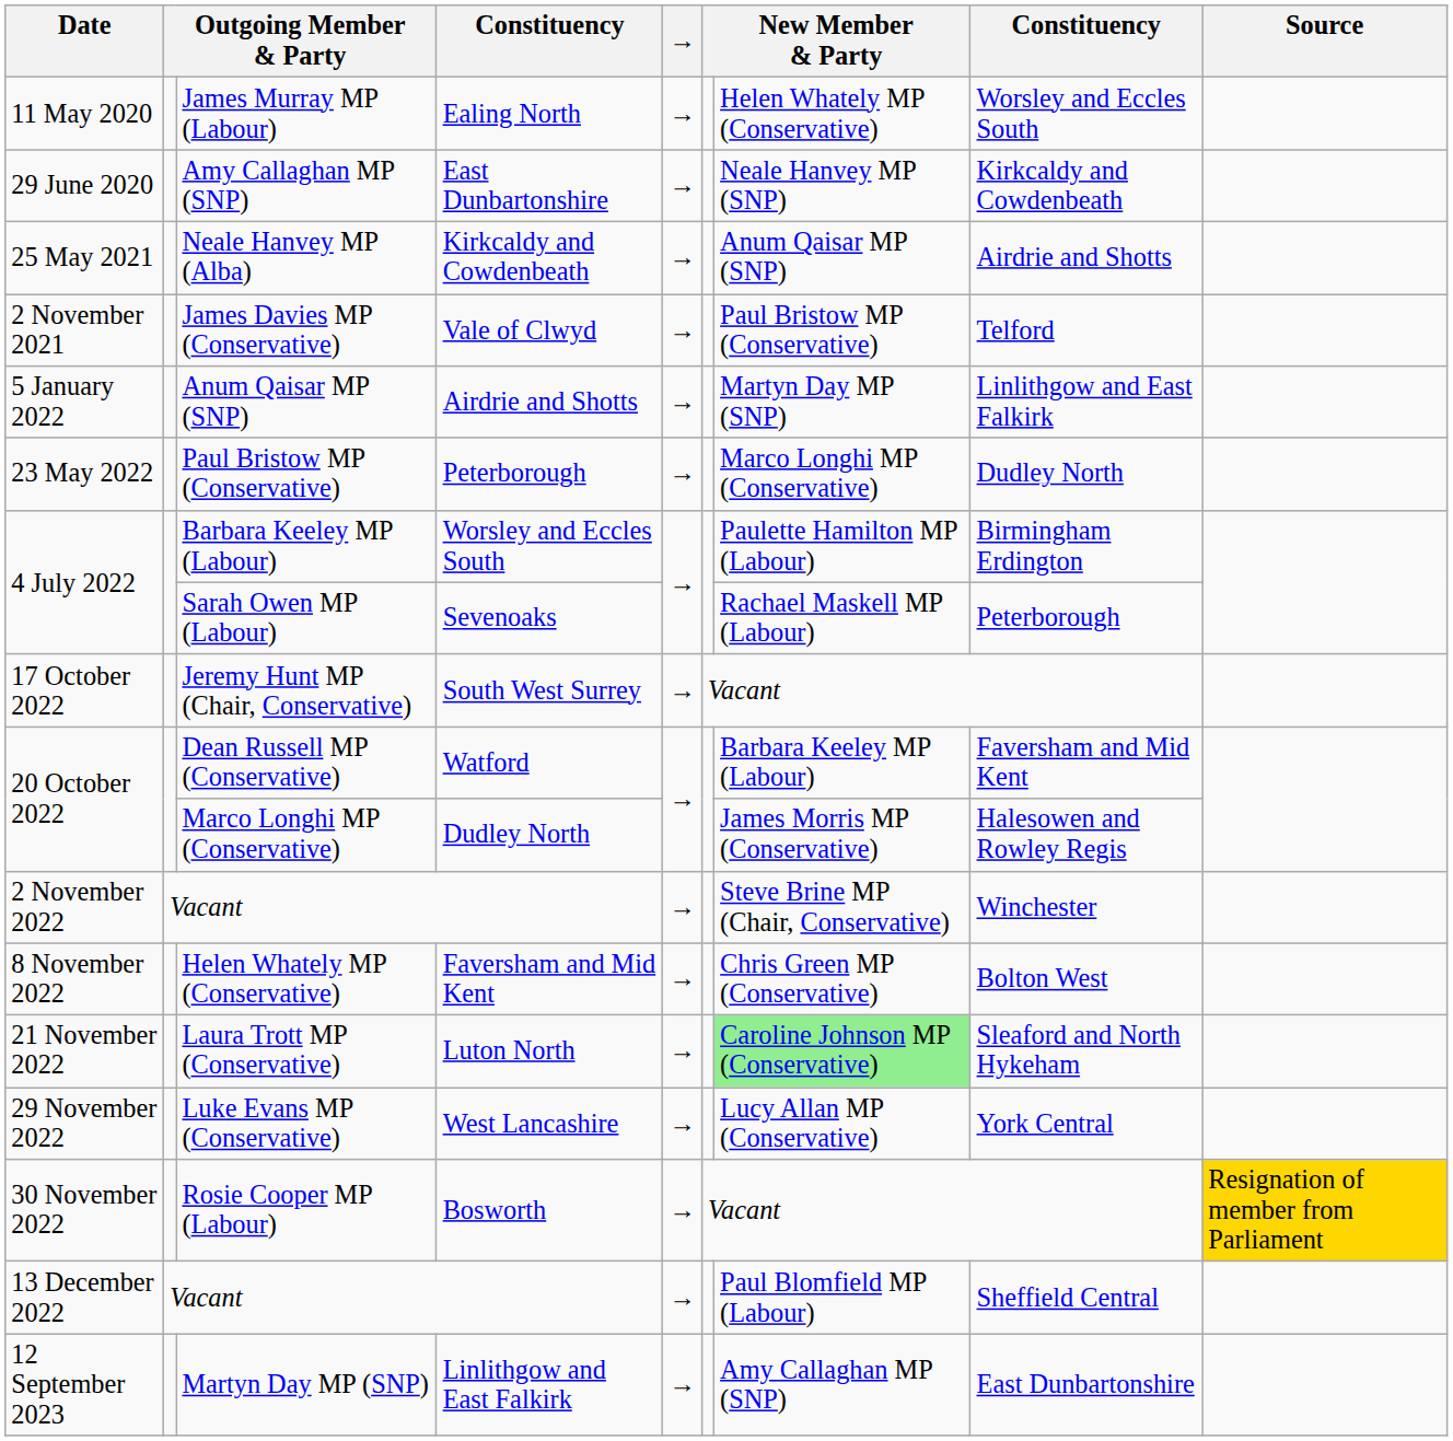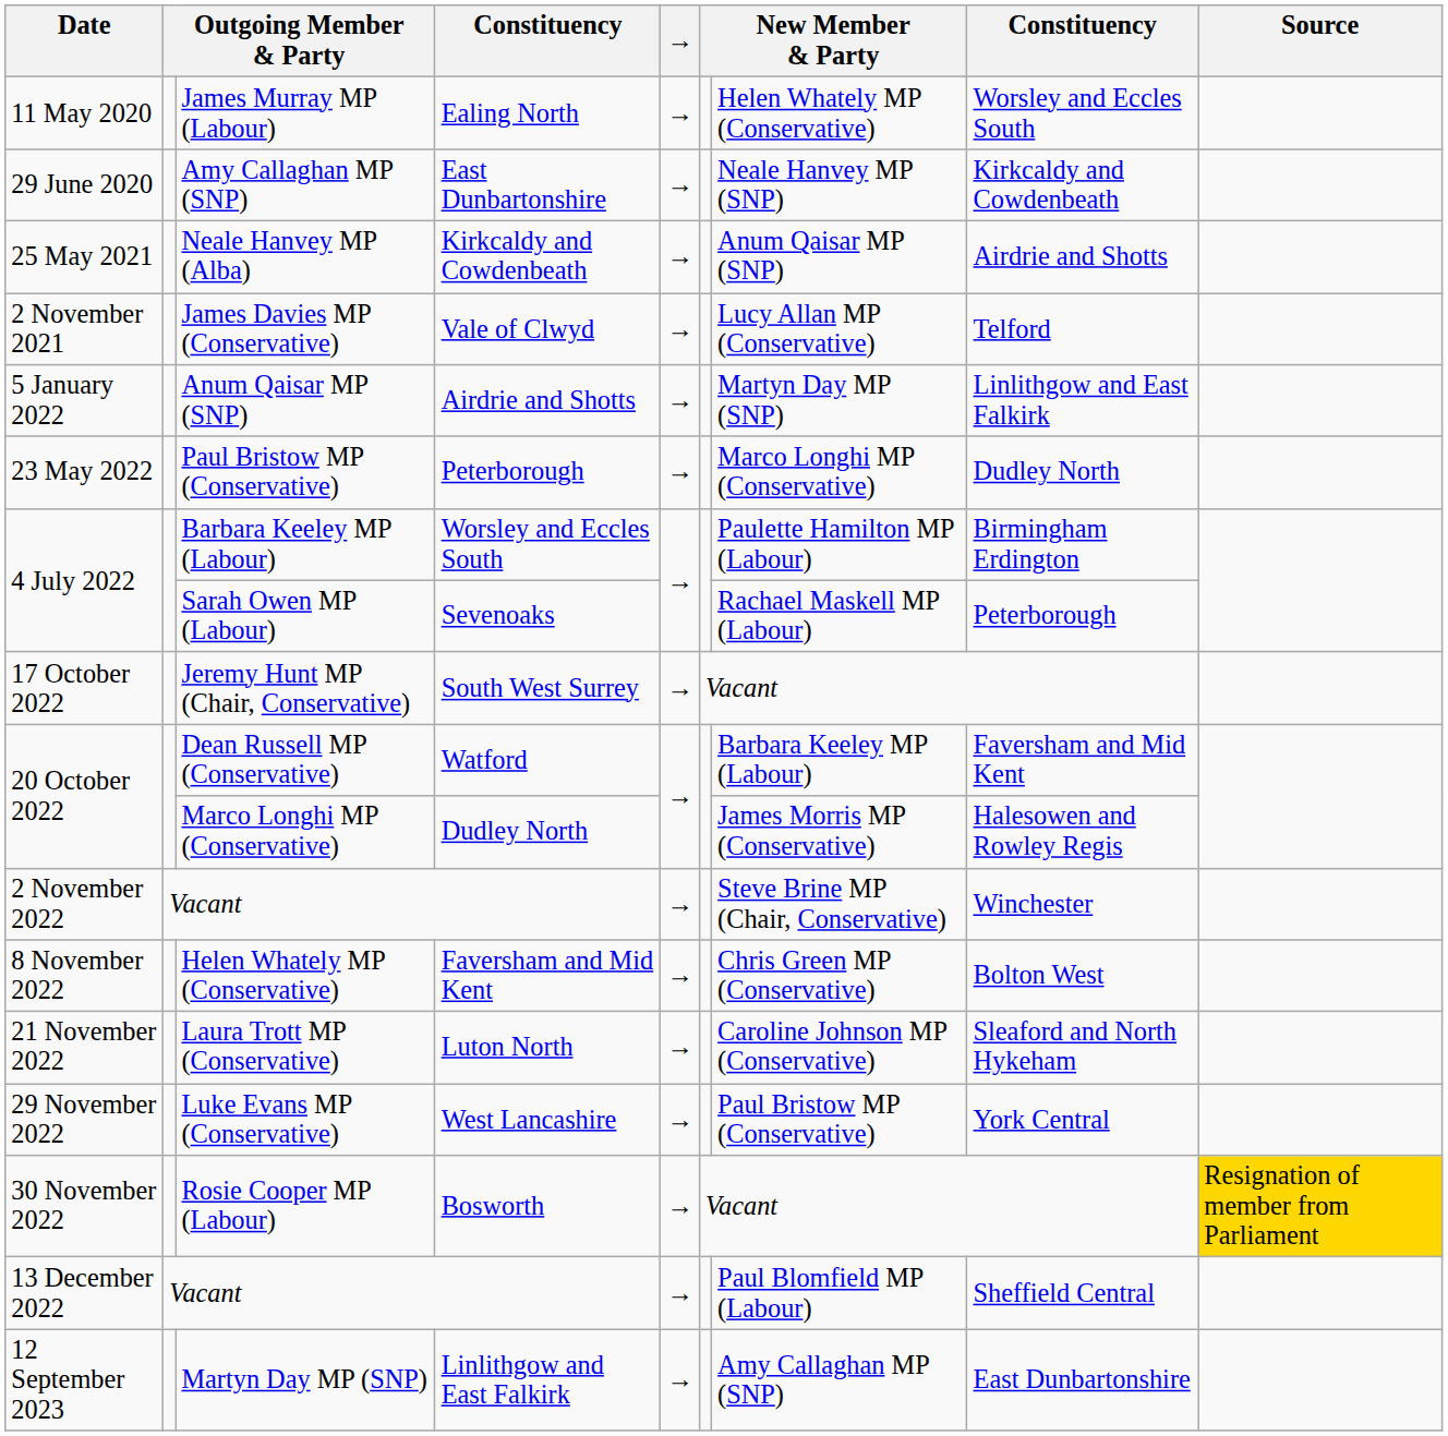James Davies MP (Conservative) | column 7: Paul Bristow MP (Conservative) -> Lucy Allan MP (Conservative)
Laura Trott MP (Conservative) | column 7: lightgreen background -> no background
Luke Evans MP (Conservative) | column 7: Lucy Allan MP (Conservative) -> Paul Bristow MP (Conservative)
